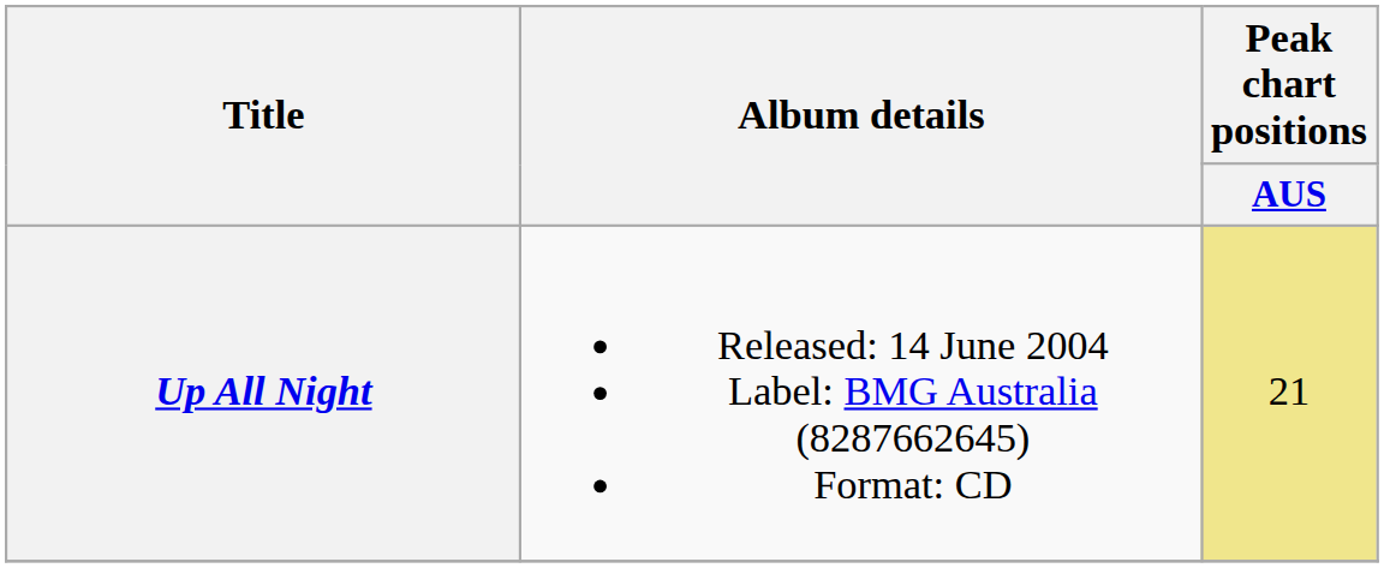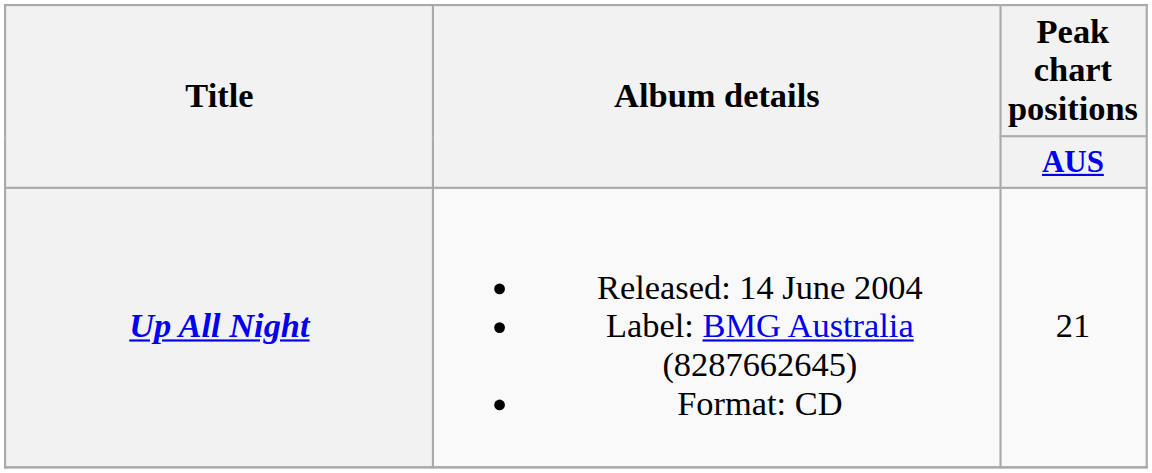row 3 | Peak chart positions / AUS: khaki background -> no background
